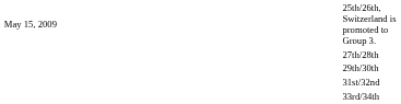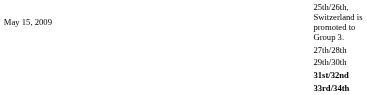row 4 | column 2: normal -> bold
row 5 | column 2: normal -> bold
